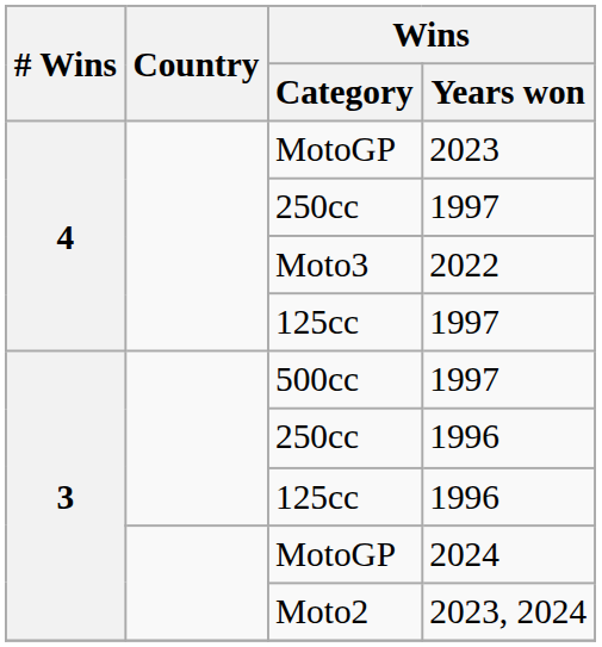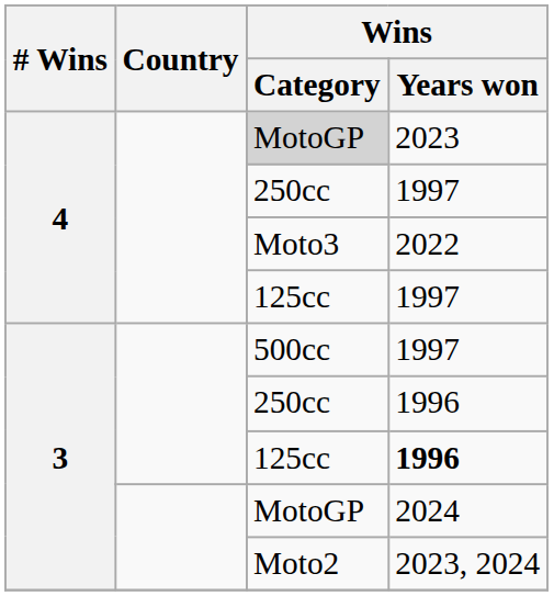MotoGP / 2023 | Wins / Category: no background -> lightgrey background
125cc / 1996 | Wins / Years won: normal -> bold
